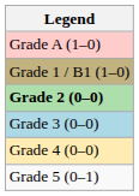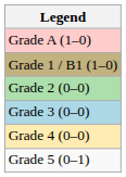row 4 | column 1: bold -> normal
